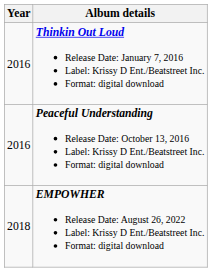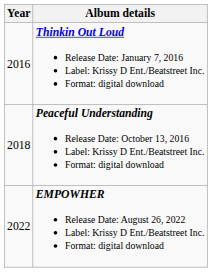row 3 | Year: 2016 -> 2018
row 4 | Year: 2018 -> 2022
